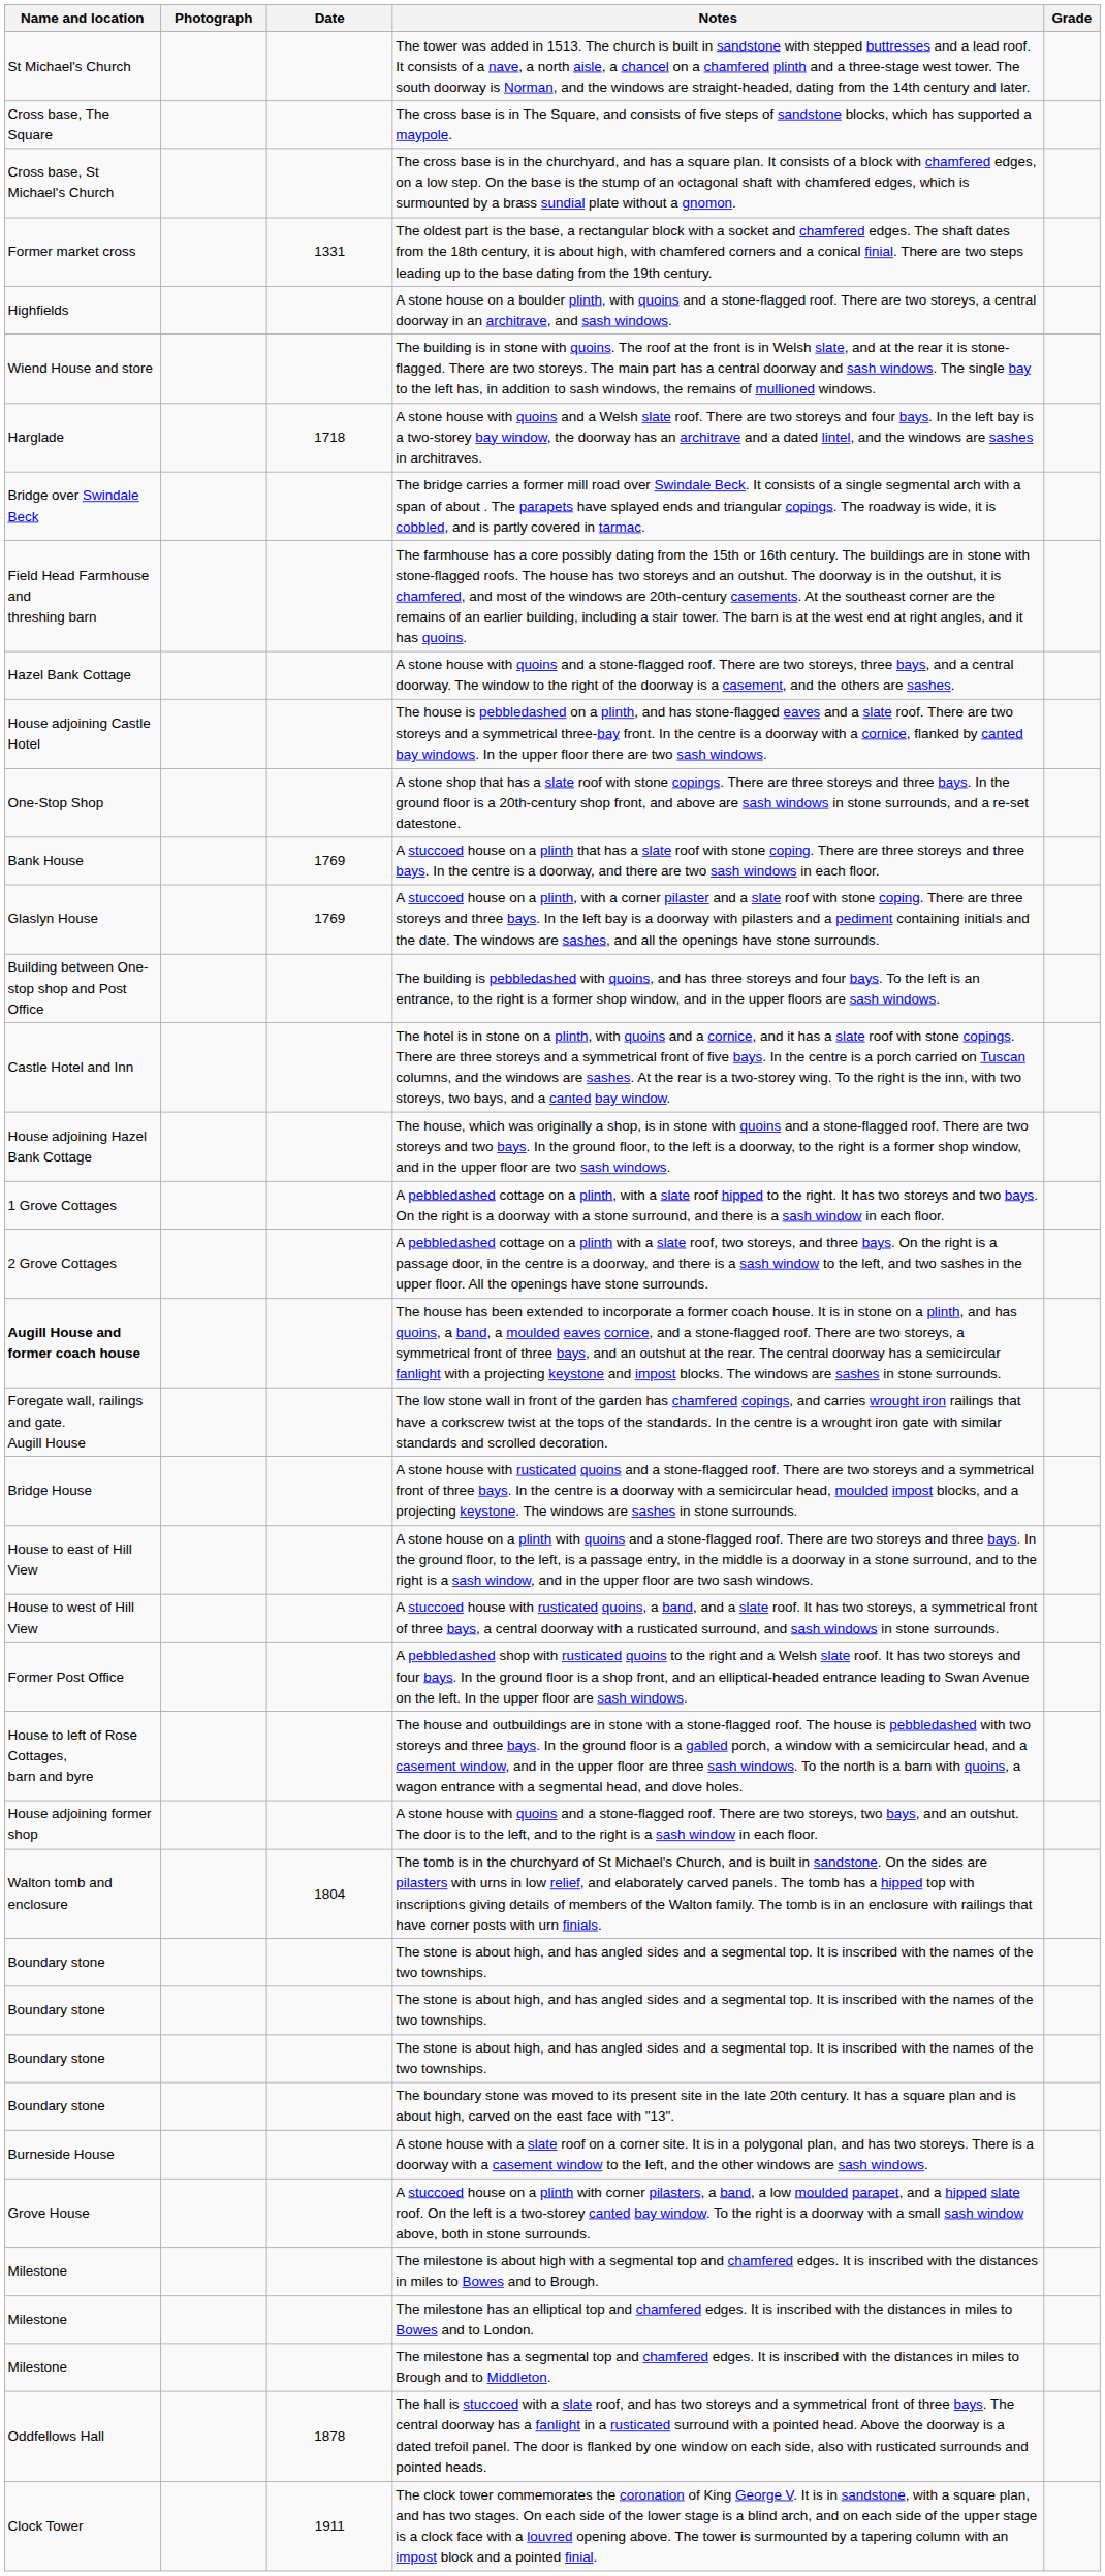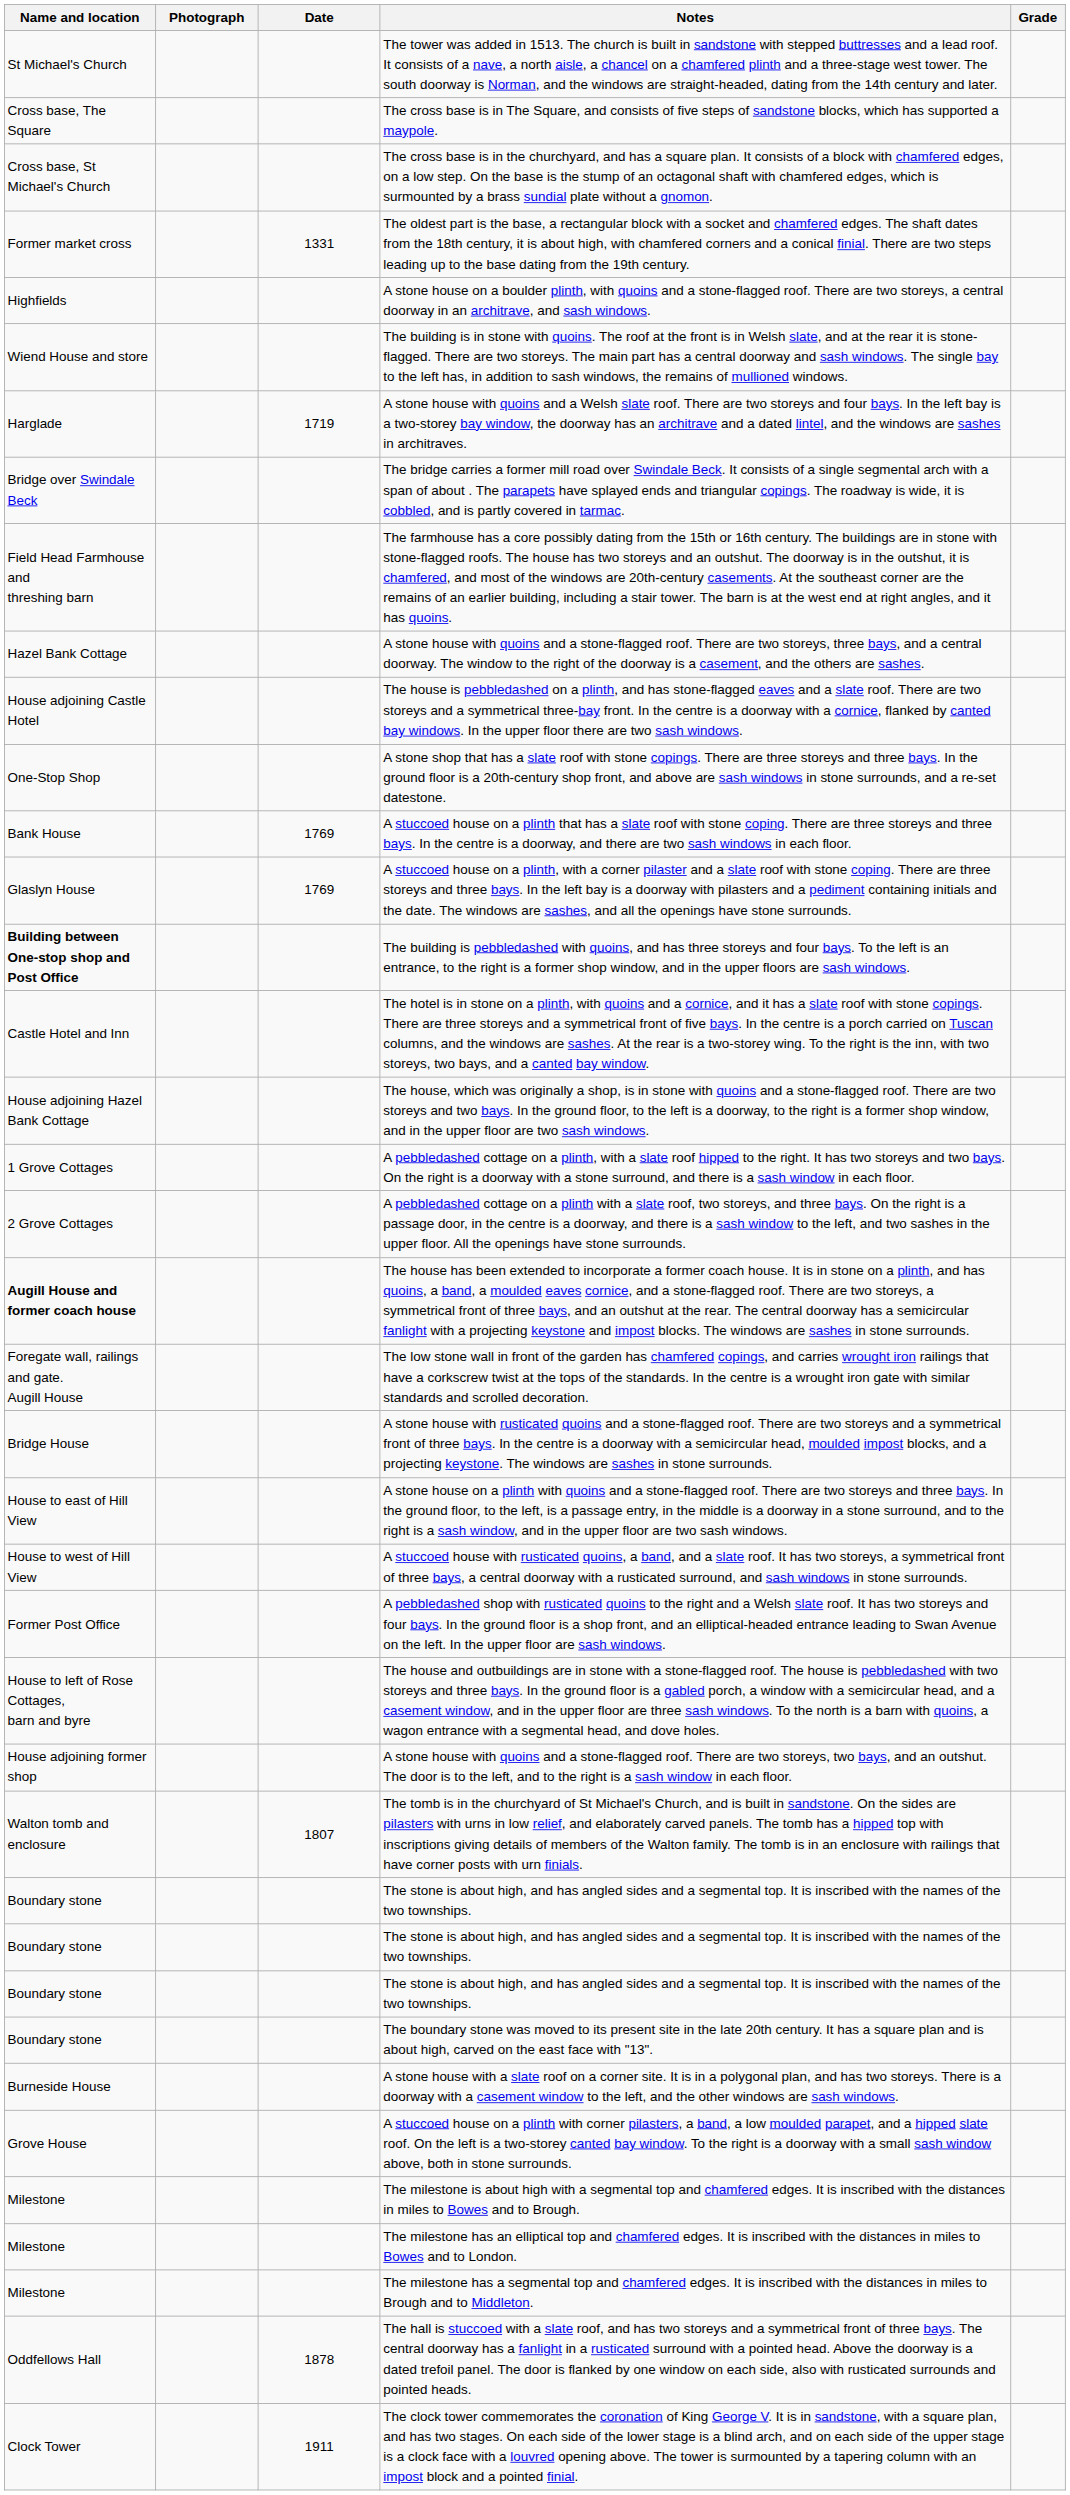row 8 | Date: 1718 -> 1719
row 16 | Name and location: normal -> bold
row 29 | Date: 1804 -> 1807
